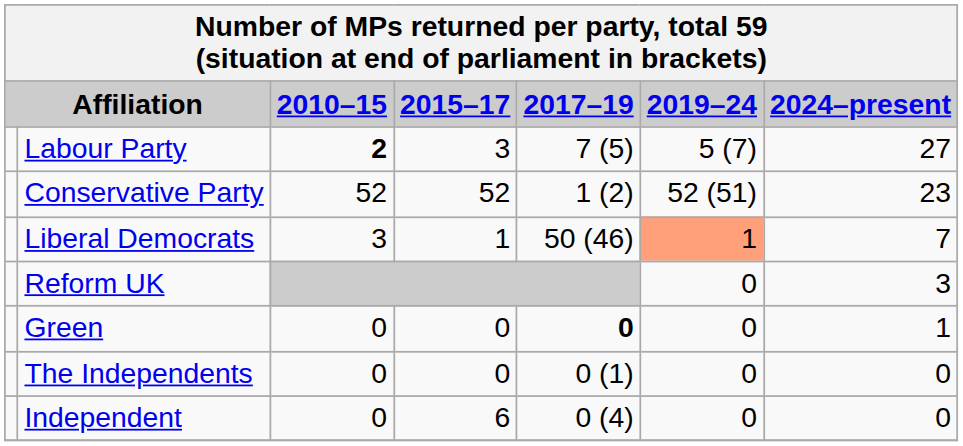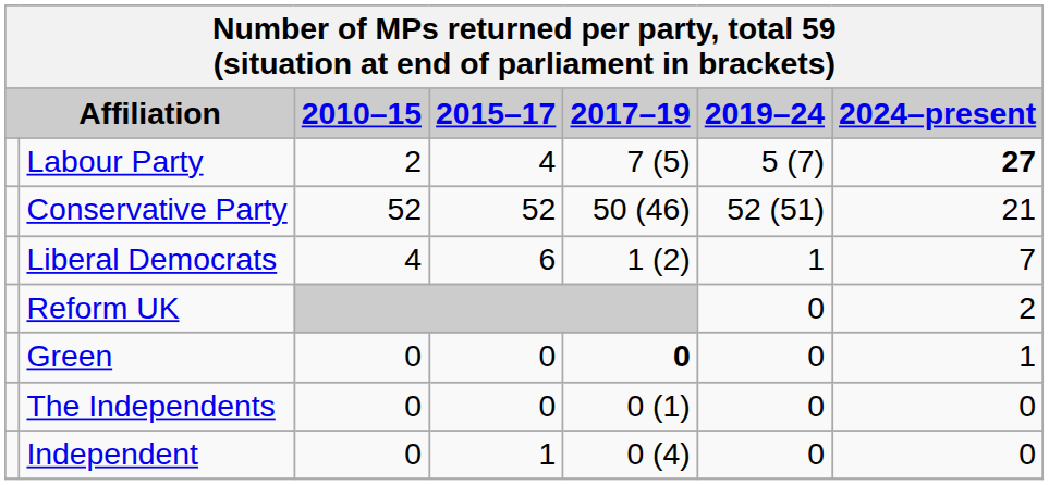Labour Party | 2010–15: bold -> normal
Labour Party | 2015–17: 3 -> 4
Labour Party | 2024–present: normal -> bold
Conservative Party | 2017–19: 1 (2) -> 50 (46)
Conservative Party | 2024–present: 23 -> 21
Liberal Democrats | 2010–15: 3 -> 4
Liberal Democrats | 2015–17: 1 -> 6
Liberal Democrats | 2017–19: 50 (46) -> 1 (2)
Liberal Democrats | 2019–24: lightsalmon background -> no background
Reform UK | 2024–present: 3 -> 2
Independent | 2015–17: 6 -> 1
